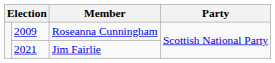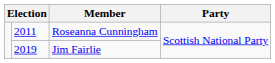Roseanna Cunningham | column 2: 2009 -> 2011
Jim Fairlie | column 2: 2021 -> 2019
